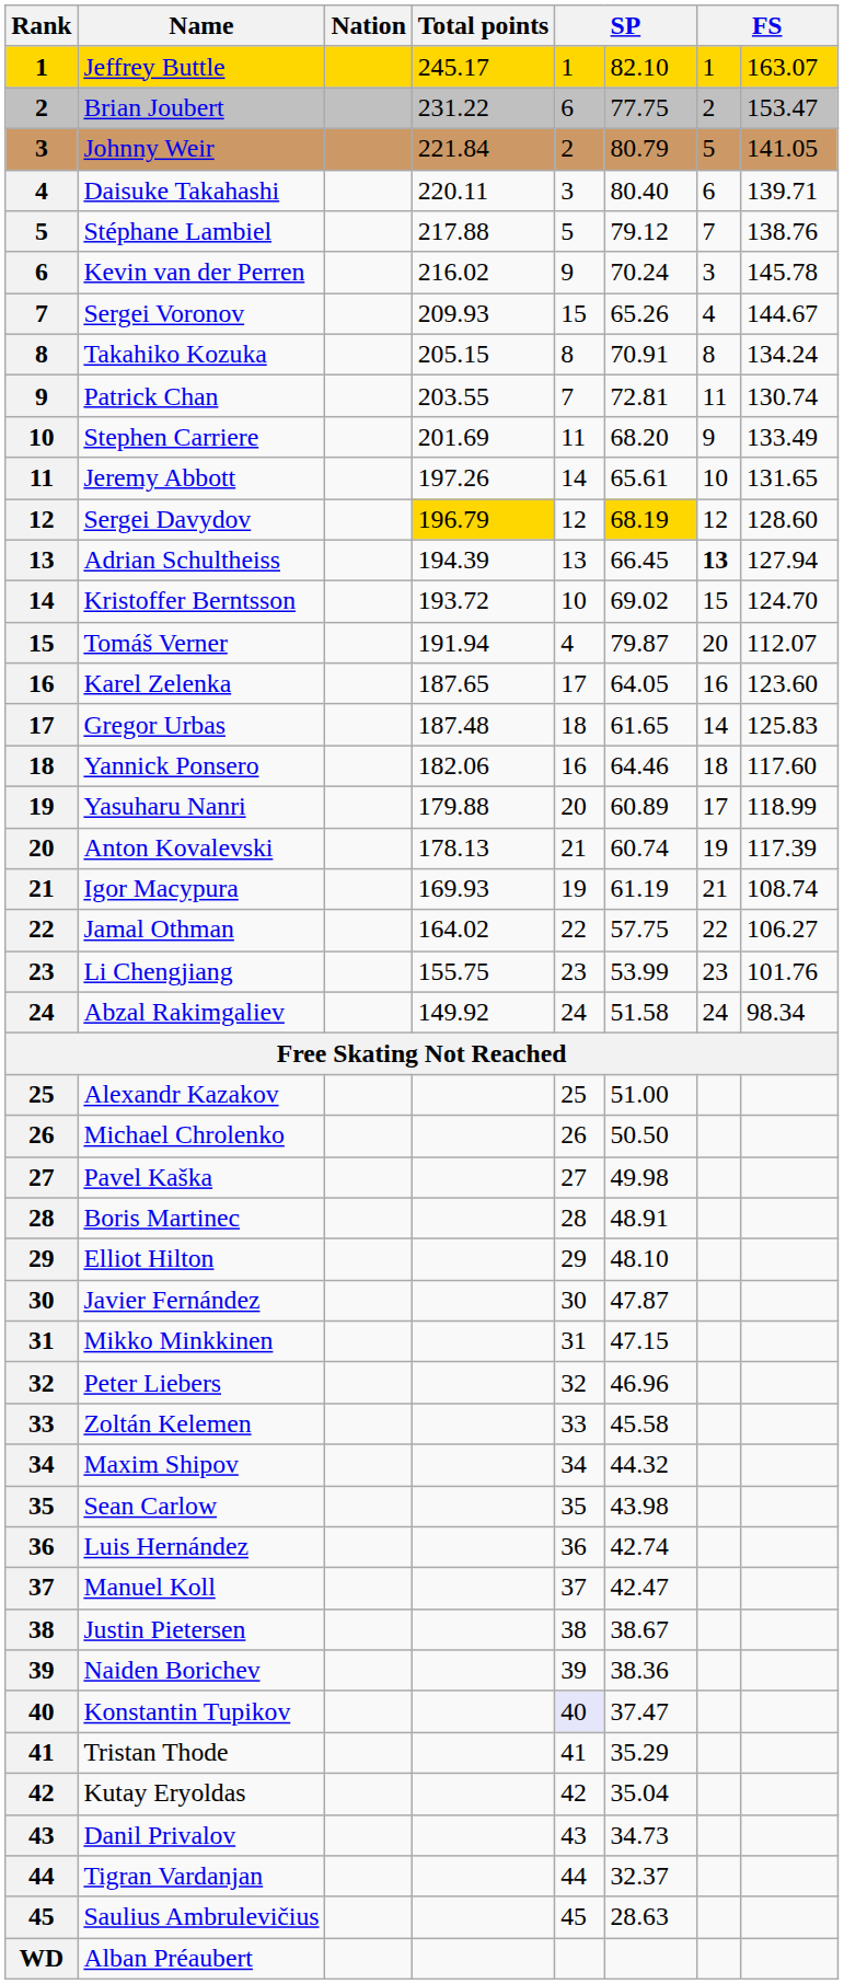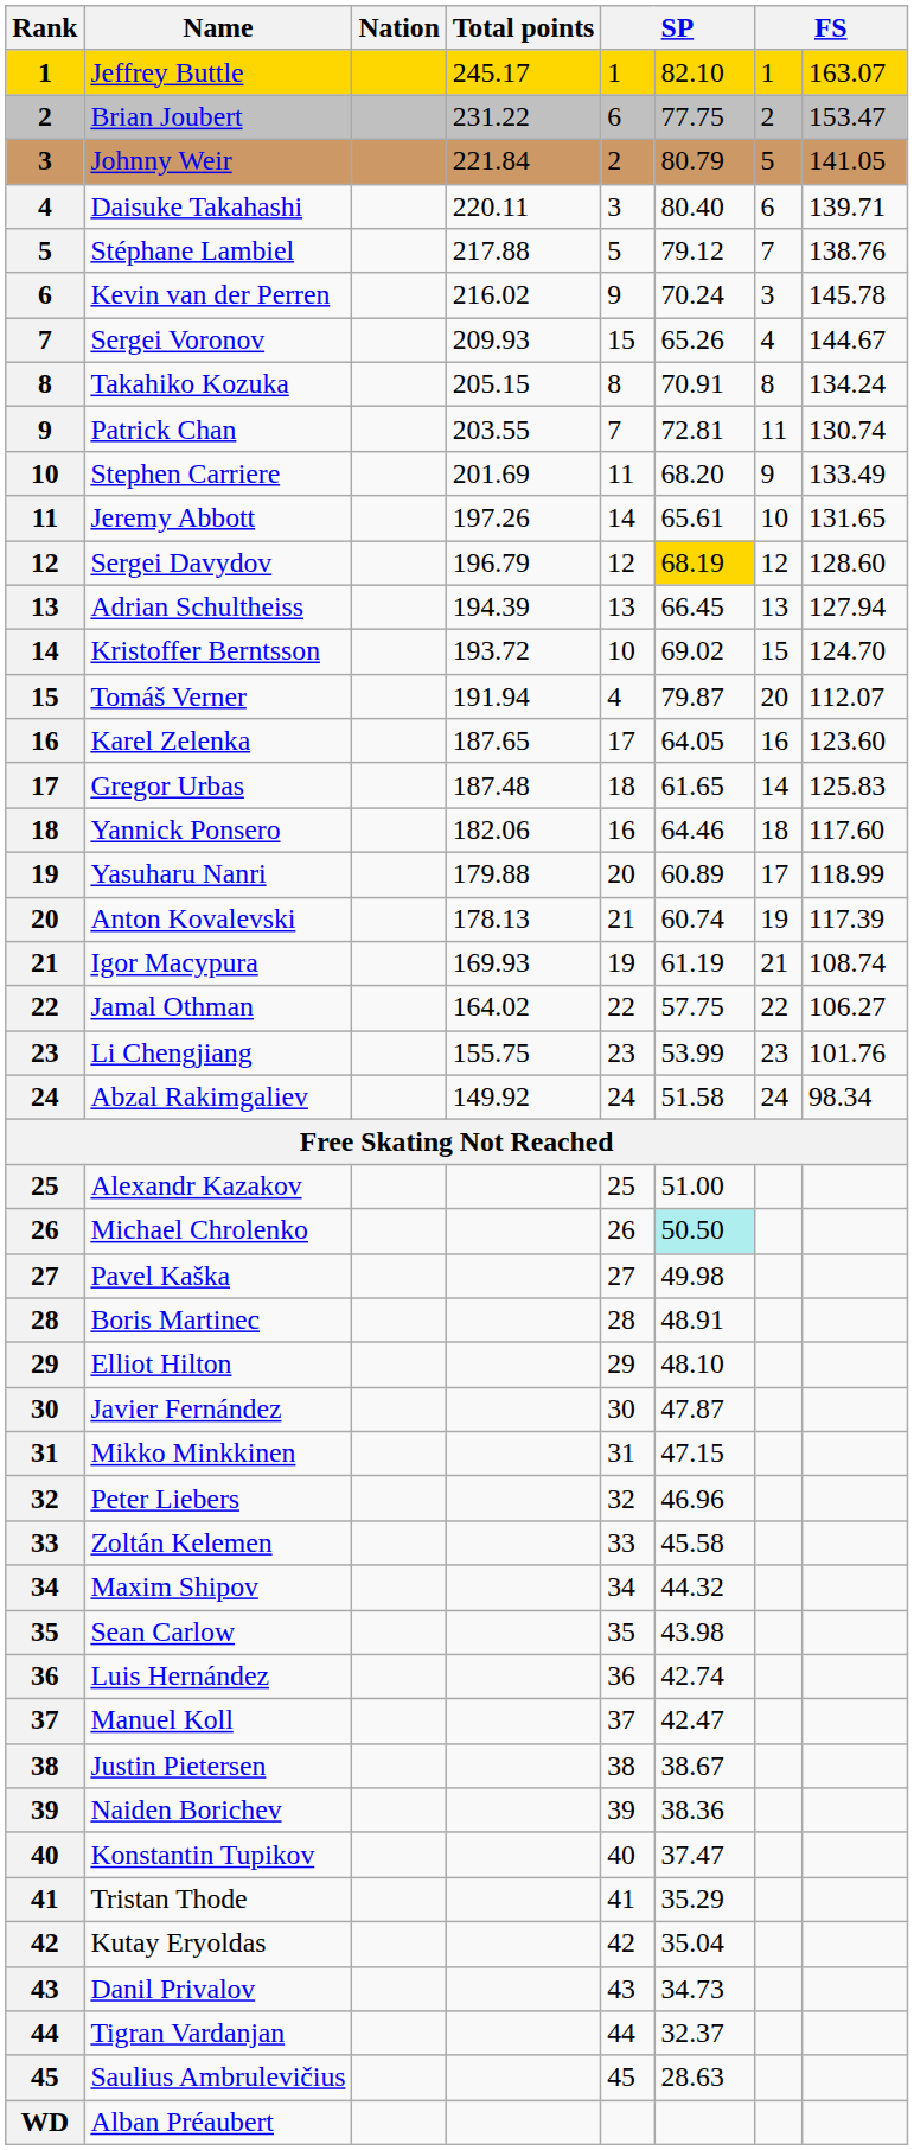Sergei Davydov | Total points: gold background -> no background
Adrian Schultheiss | column 7: bold -> normal
Michael Chrolenko | column 6: no background -> paleturquoise background
Konstantin Tupikov | column 5: lavender background -> no background
